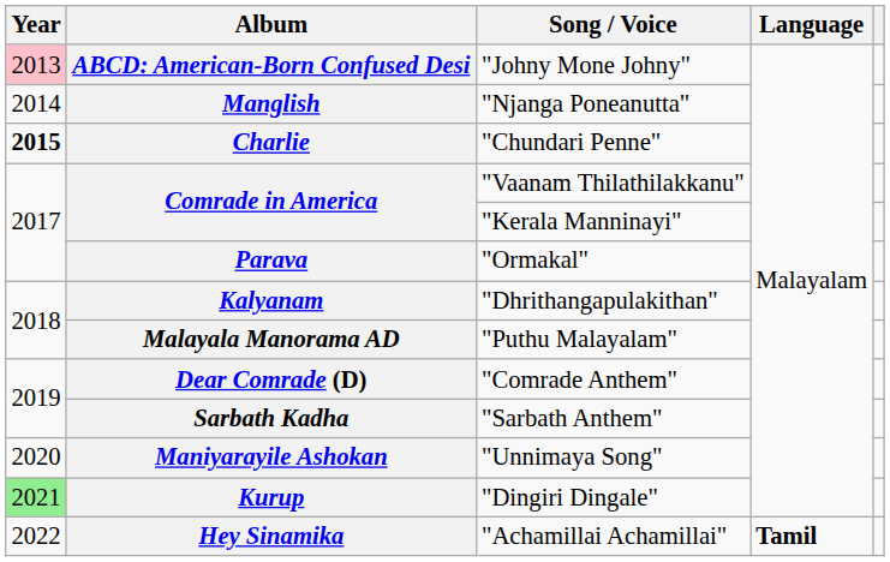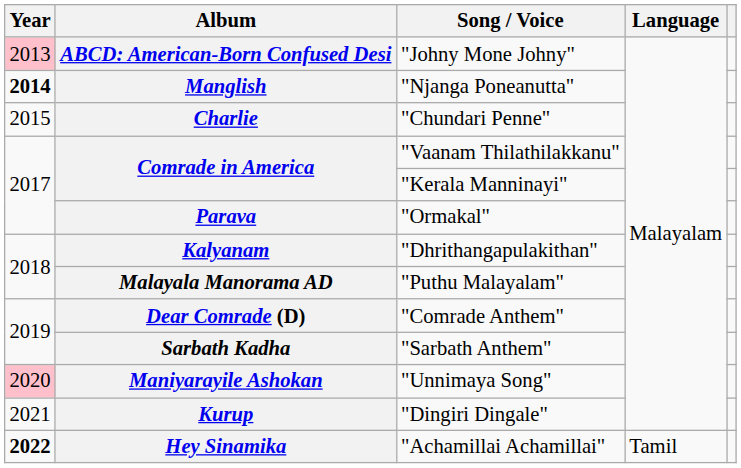Manglish | Year: normal -> bold
Charlie | Year: bold -> normal
Maniyarayile Ashokan | Year: no background -> pink background
Kurup | Year: lightgreen background -> no background
Hey Sinamika | Year: normal -> bold
Hey Sinamika | Language: bold -> normal
